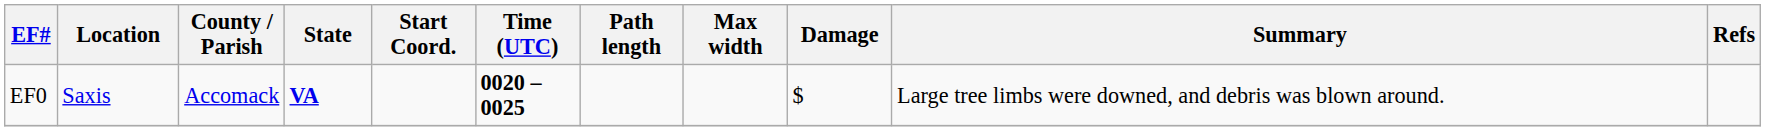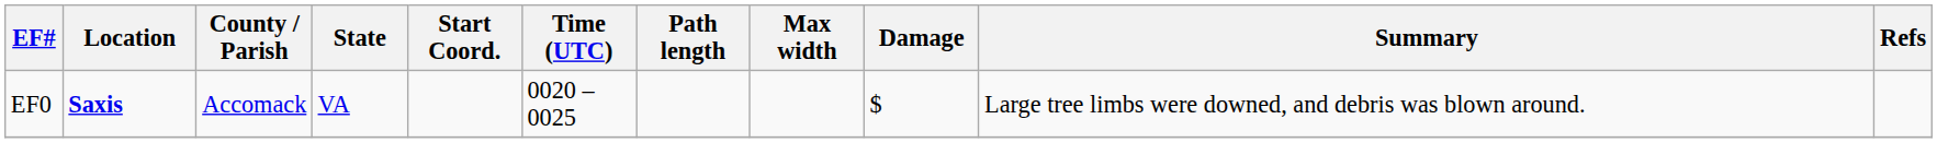EF0 | Location: normal -> bold
EF0 | State: bold -> normal
EF0 | Time (UTC): bold -> normal
